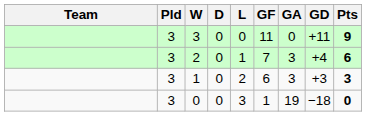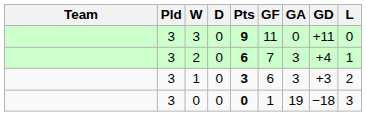columns swapped: L <-> Pts
